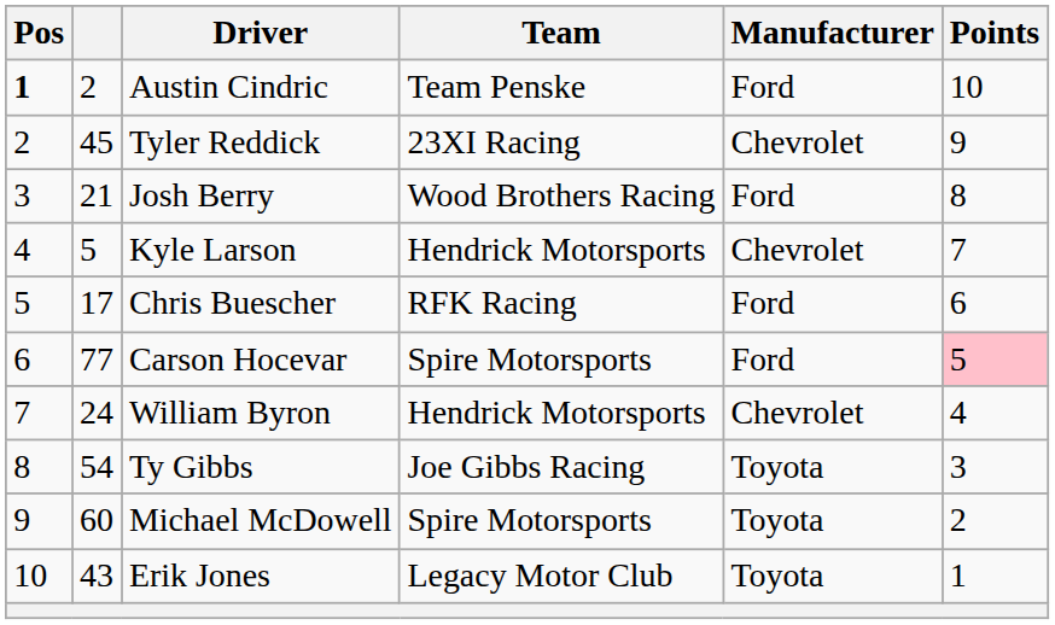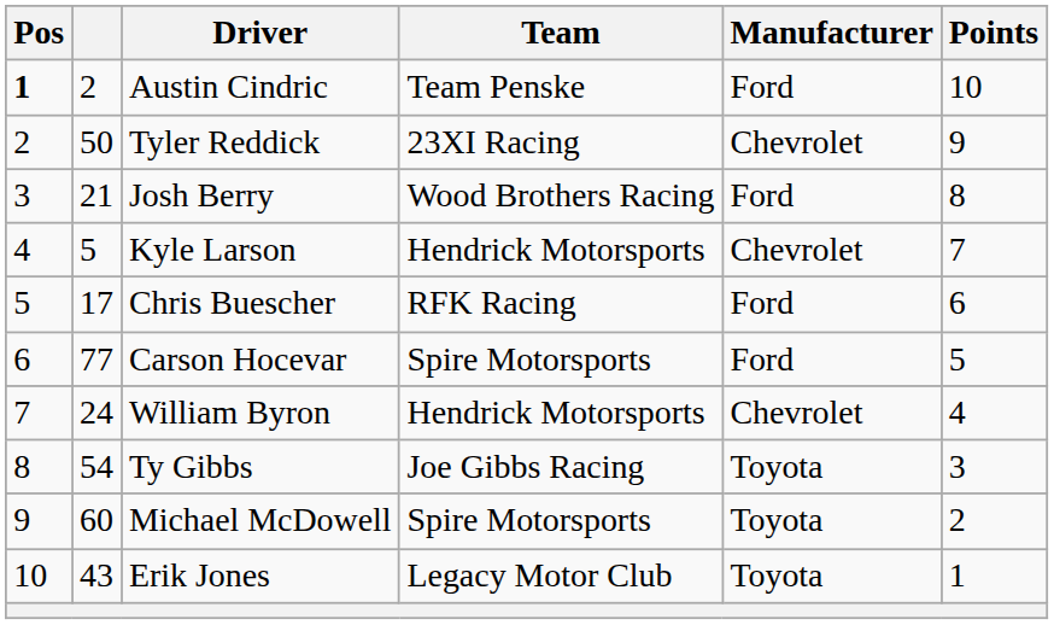Tyler Reddick | column 2: 45 -> 50
Carson Hocevar | Points: pink background -> no background
